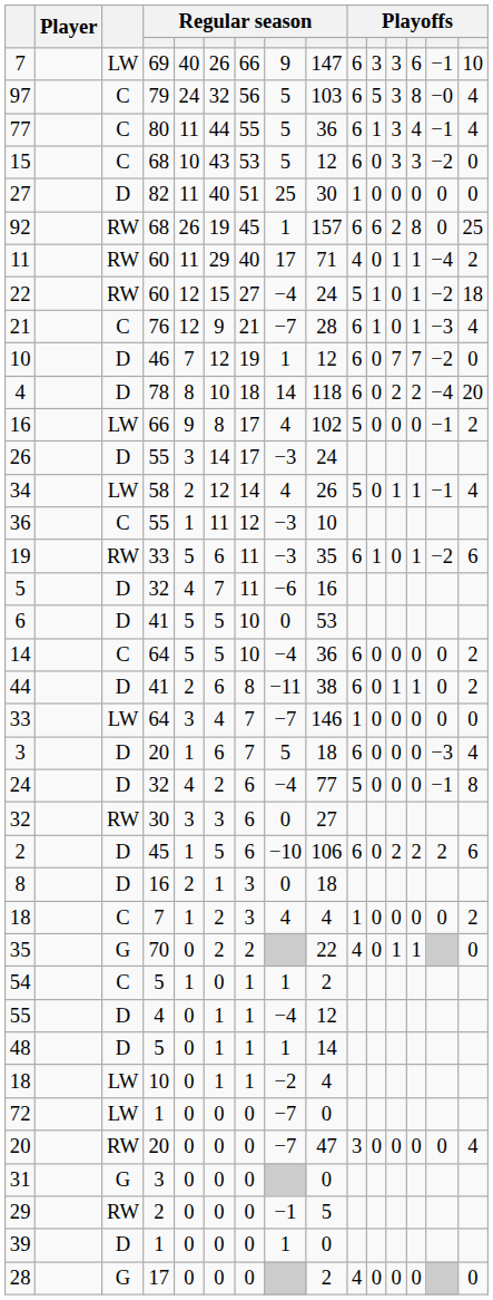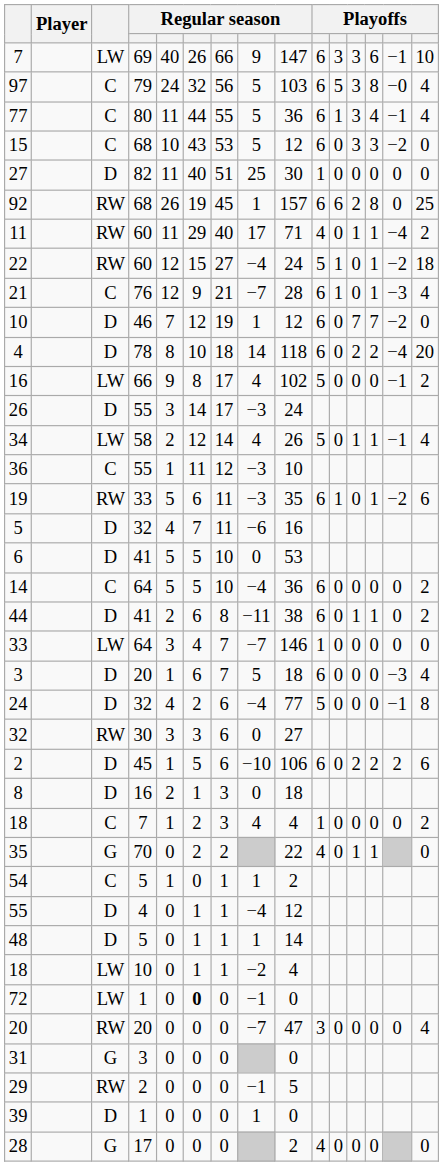72 | column 6: normal -> bold
72 | column 8: −7 -> −1
